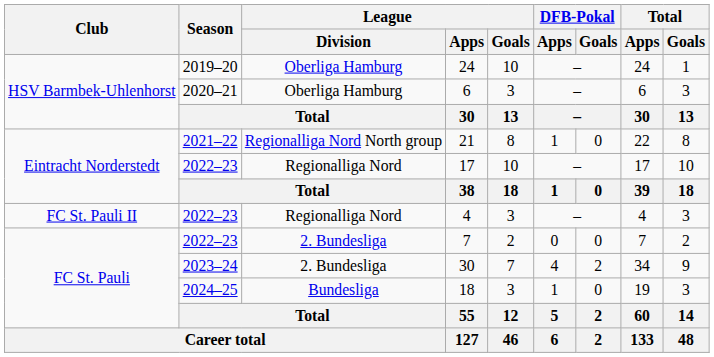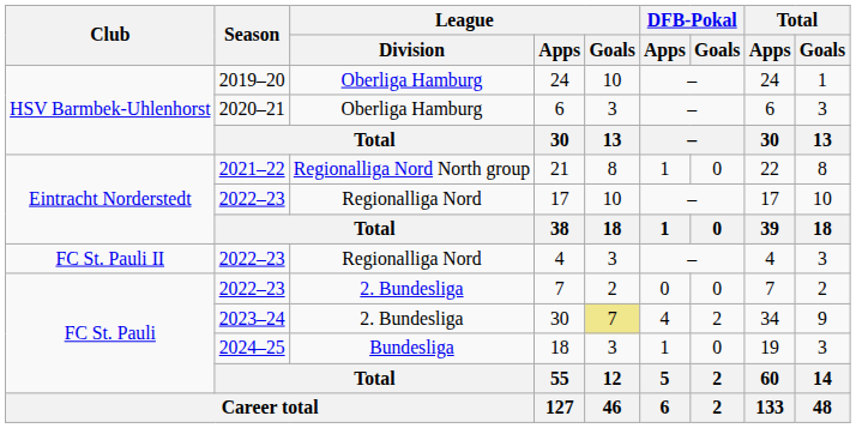2023–24 / 30 | League / Goals: no background -> khaki background
